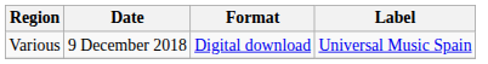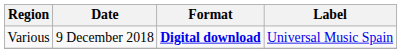Various | Format: normal -> bold
